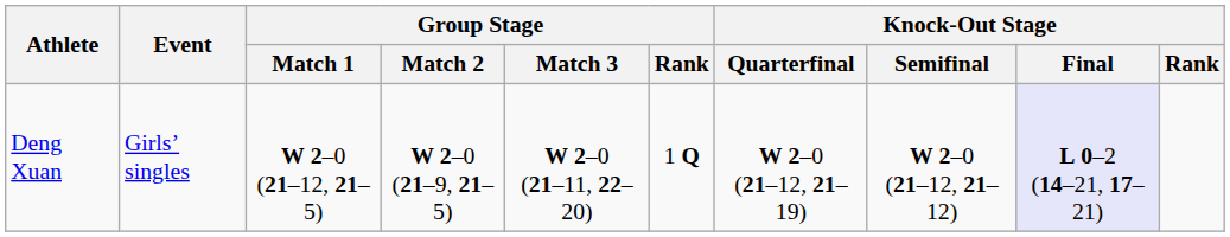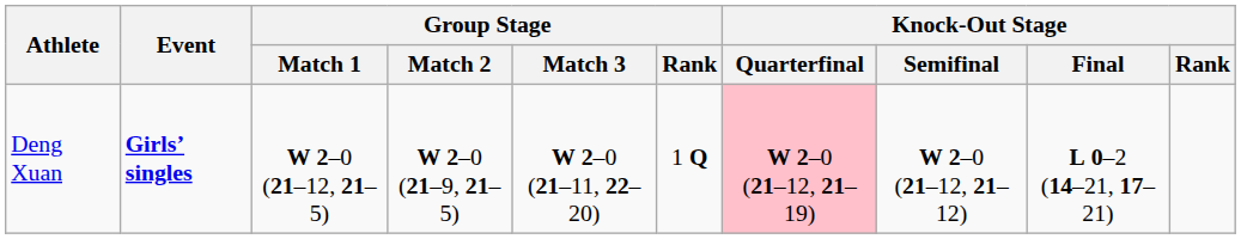Deng Xuan | Event: normal -> bold
Deng Xuan | Knock-Out Stage / Quarterfinal: no background -> pink background
Deng Xuan | Knock-Out Stage / Final: lavender background -> no background
